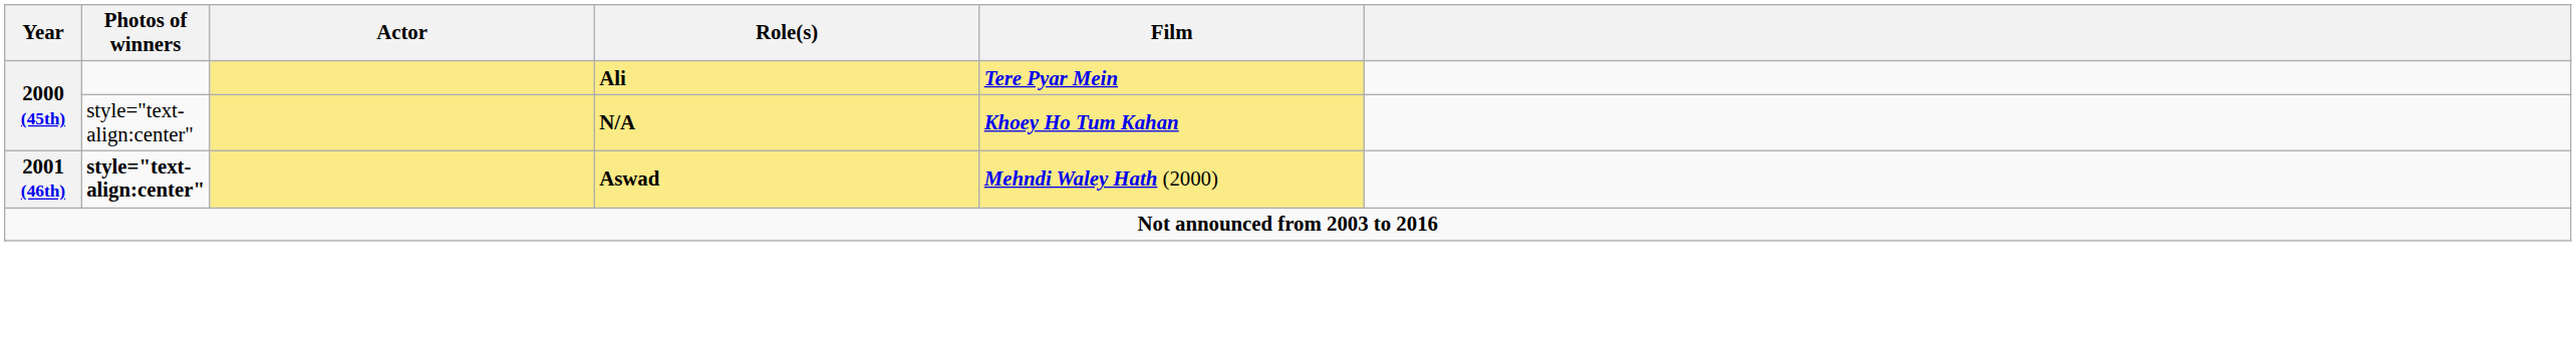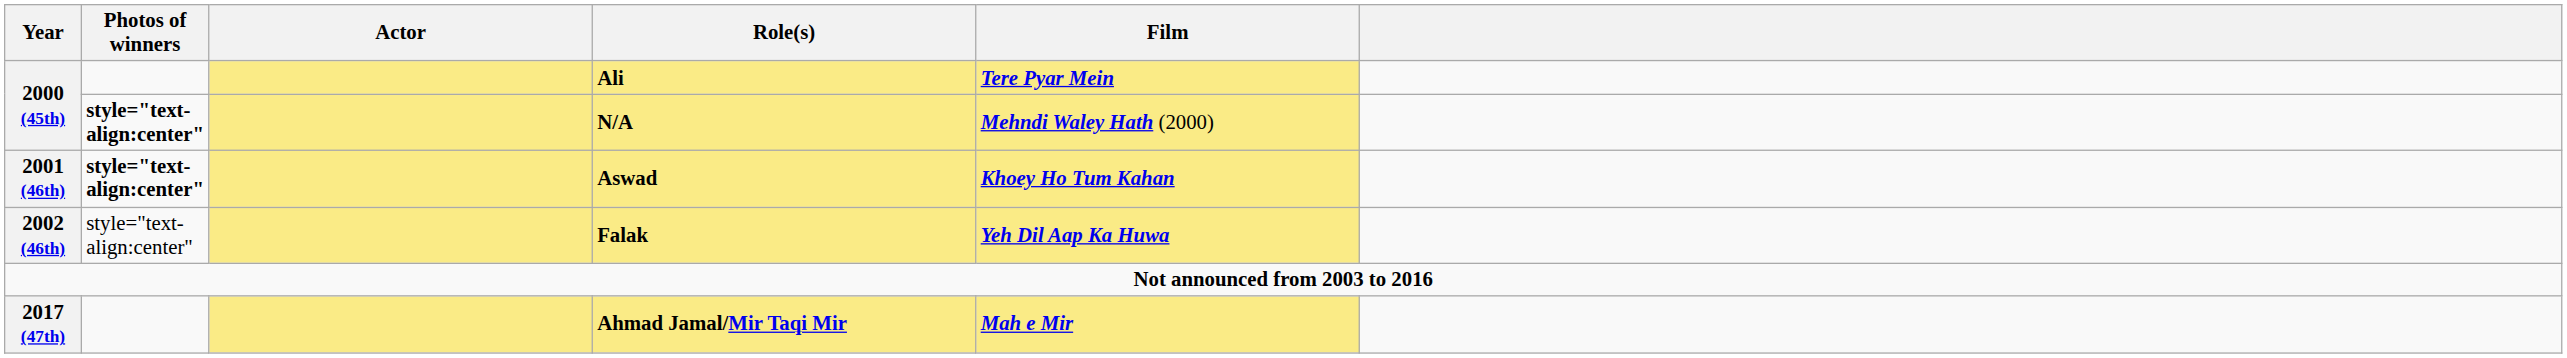N/A | Photos of winners: normal -> bold
N/A | Film: Khoey Ho Tum Kahan -> Mehndi Waley Hath (2000)
Aswad | Film: Mehndi Waley Hath (2000) -> Khoey Ho Tum Kahan
+ row: 2002 (46th) | style="text-align:center" | Falak | Yeh Dil Aap Ka Huwa
+ row: 2017 (47th) | Ahmad Jamal/Mir Taqi Mir | Mah e Mir
